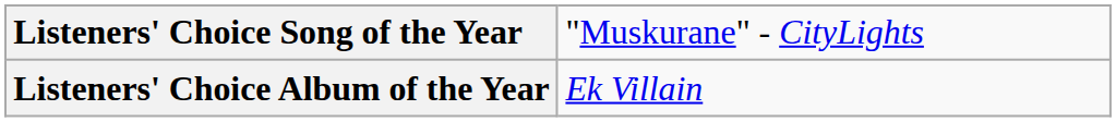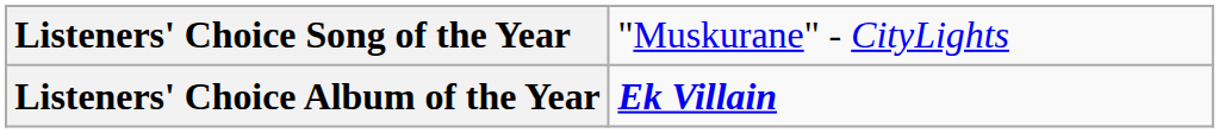Listeners' Choice Album of the Year | column 2: normal -> bold
